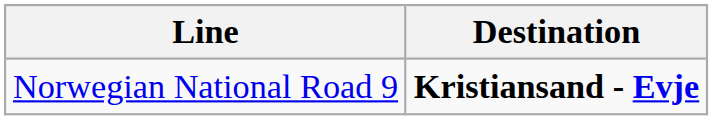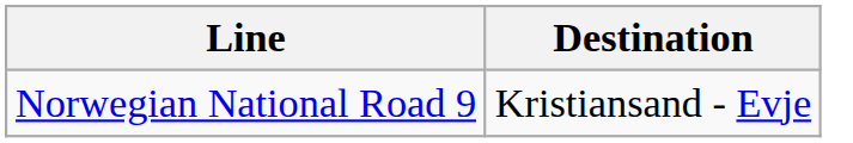Norwegian National Road 9 | Destination: bold -> normal
